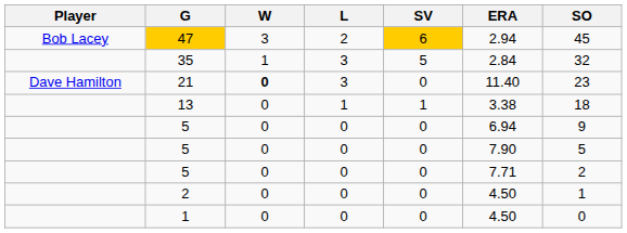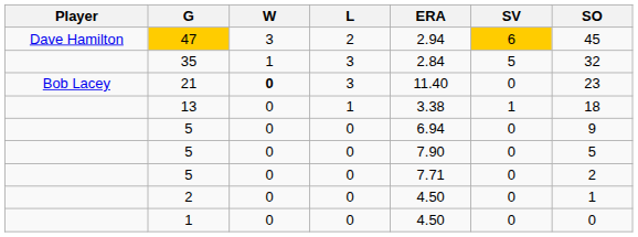columns swapped: SV <-> ERA
47 | Player: Bob Lacey -> Dave Hamilton
21 | Player: Dave Hamilton -> Bob Lacey
